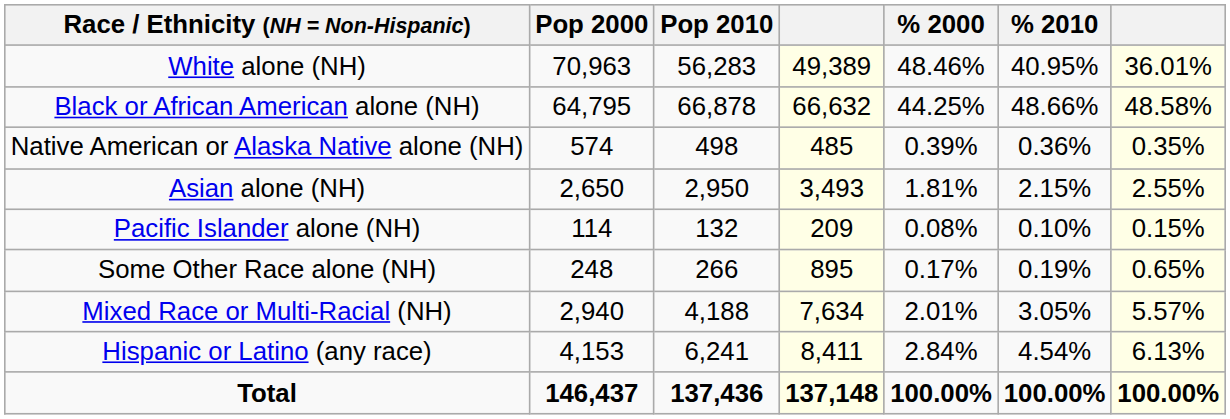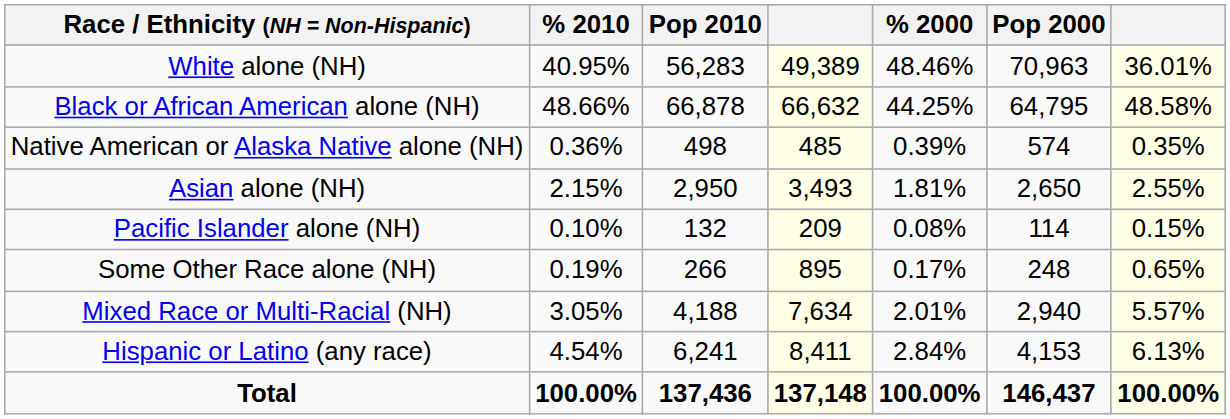columns swapped: Pop 2000 <-> % 2010
